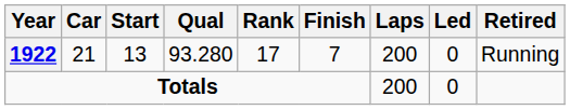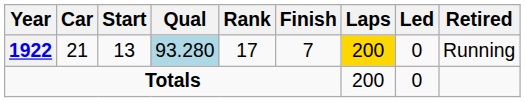1922 | Qual: no background -> lightblue background
1922 | Laps: no background -> gold background
